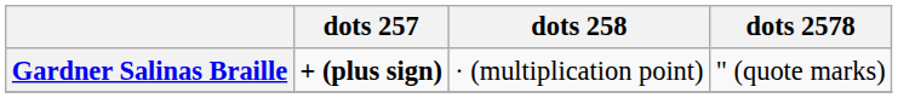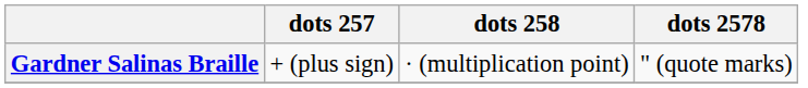Gardner Salinas Braille | dots 257: bold -> normal
